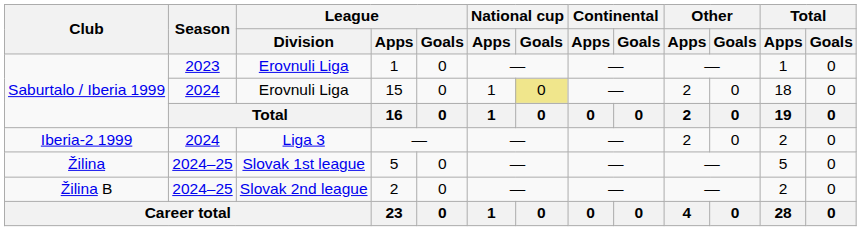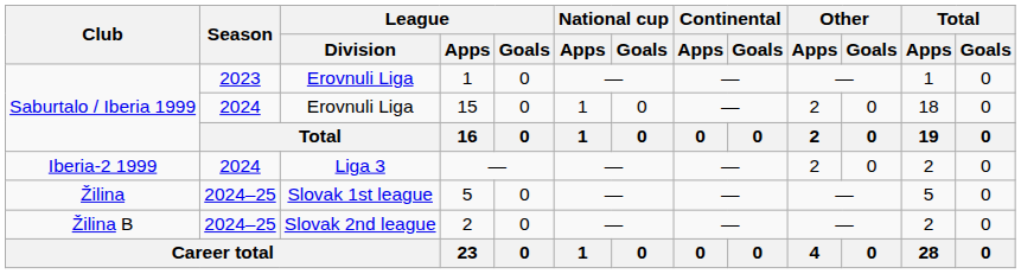15 | National cup / Goals: khaki background -> no background
